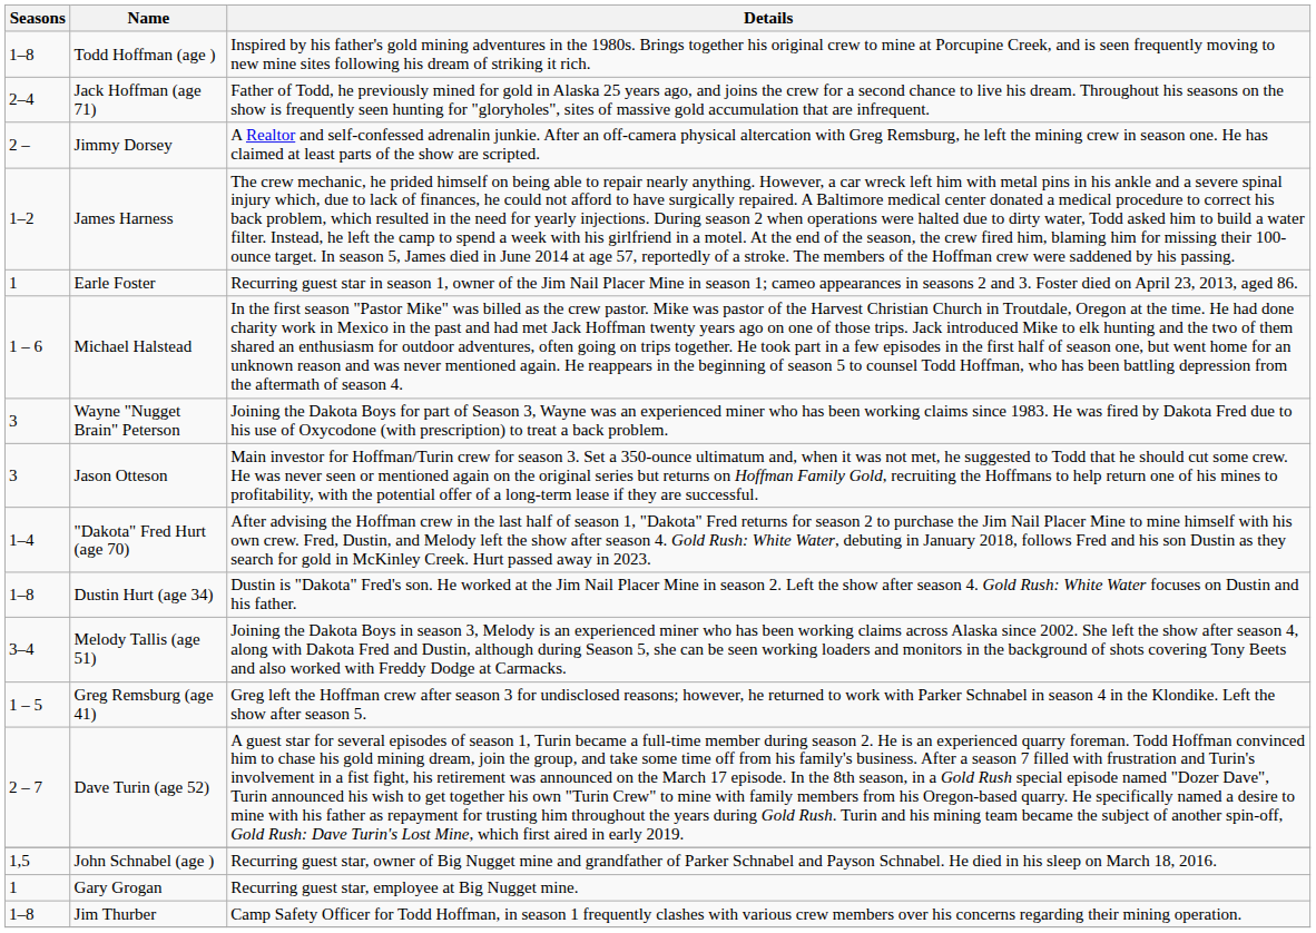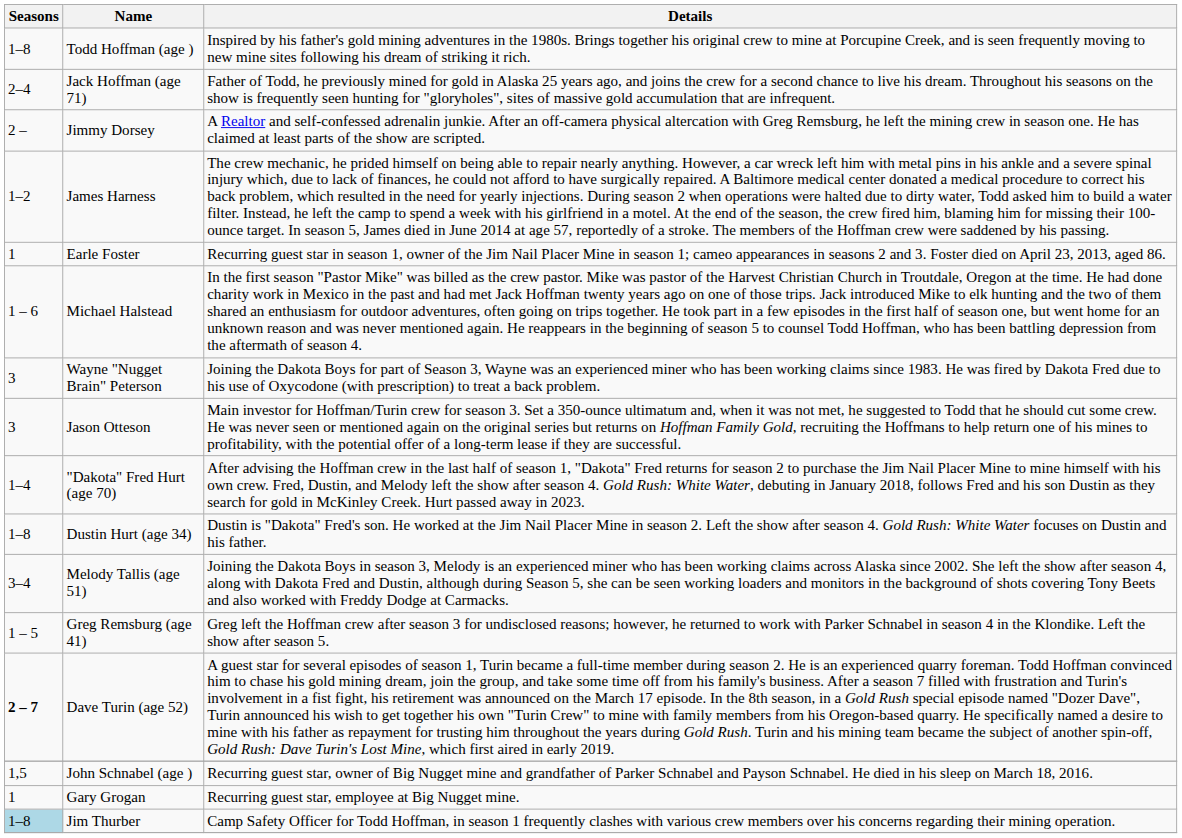Dave Turin (age 52) | Seasons: normal -> bold
Jim Thurber | Seasons: no background -> lightblue background
